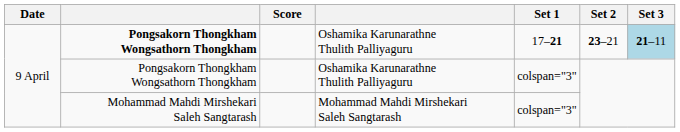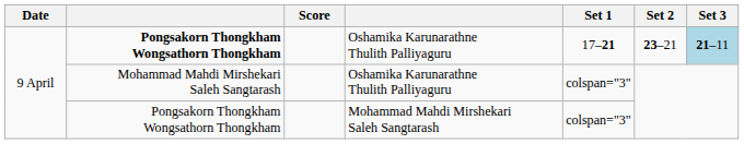row 3 | column 2: Pongsakorn Thongkham Wongsathorn Thongkham -> Mohammad Mahdi Mirshekari Saleh Sangtarash
row 4 | column 2: Mohammad Mahdi Mirshekari Saleh Sangtarash -> Pongsakorn Thongkham Wongsathorn Thongkham
